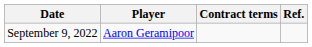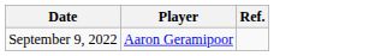- column: Contract terms
